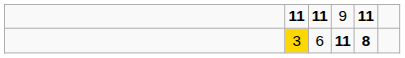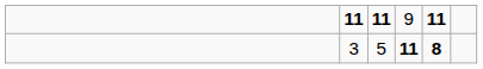row 2 | column 2: gold background -> no background
row 2 | column 3: 6 -> 5
